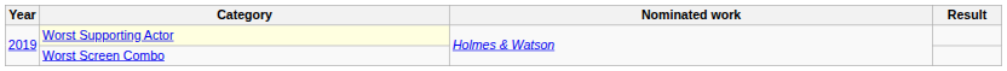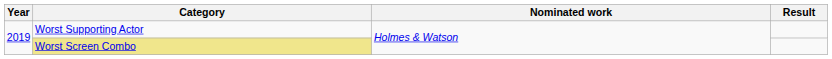Worst Supporting Actor | Category: lightyellow background -> no background
Worst Screen Combo | Category: no background -> khaki background
